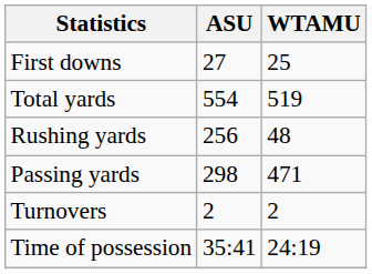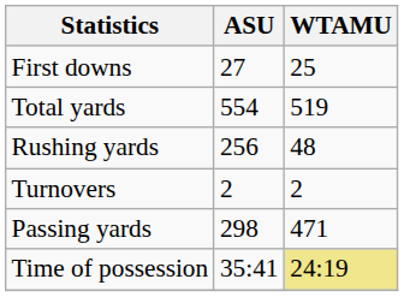rows swapped: Passing yards <-> Turnovers
Time of possession | WTAMU: no background -> khaki background
